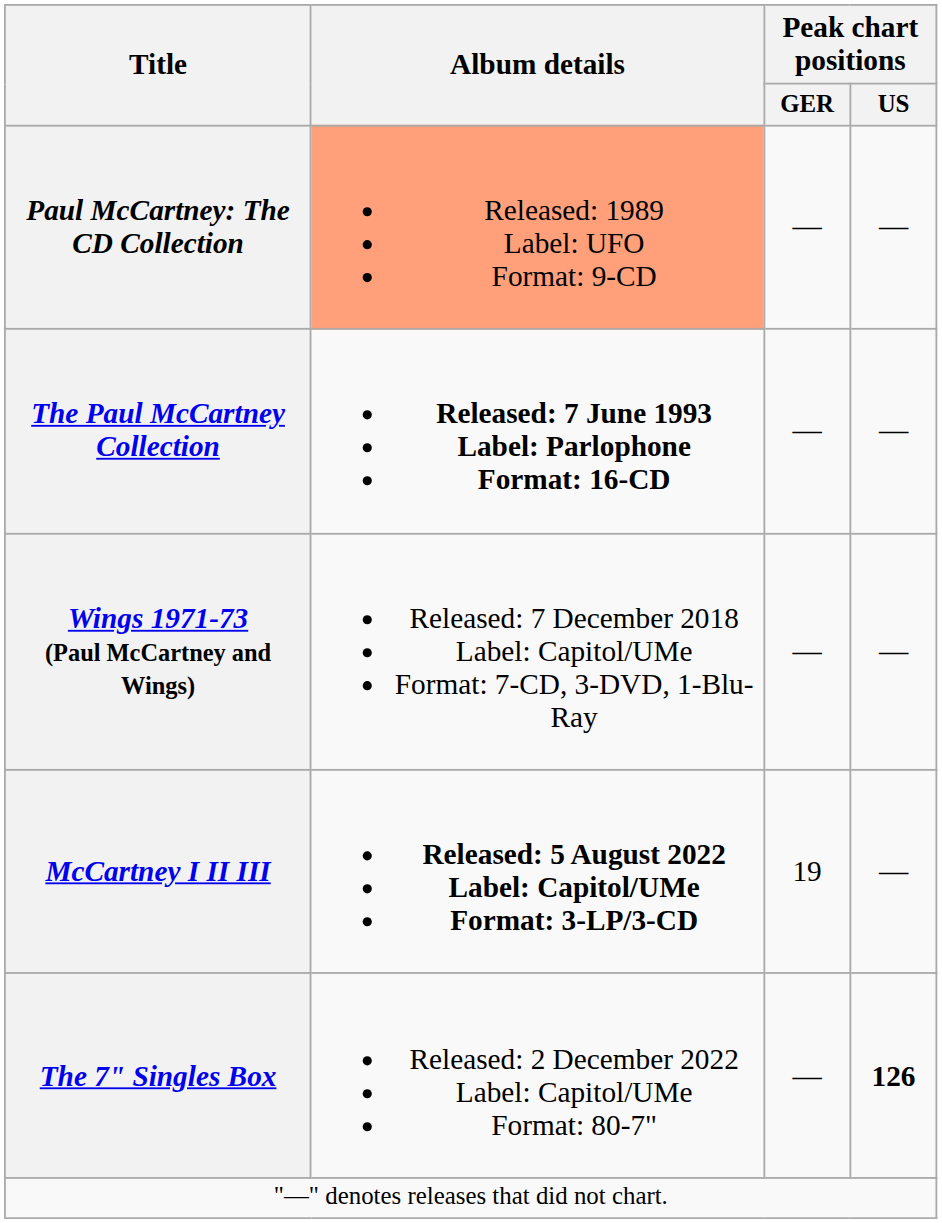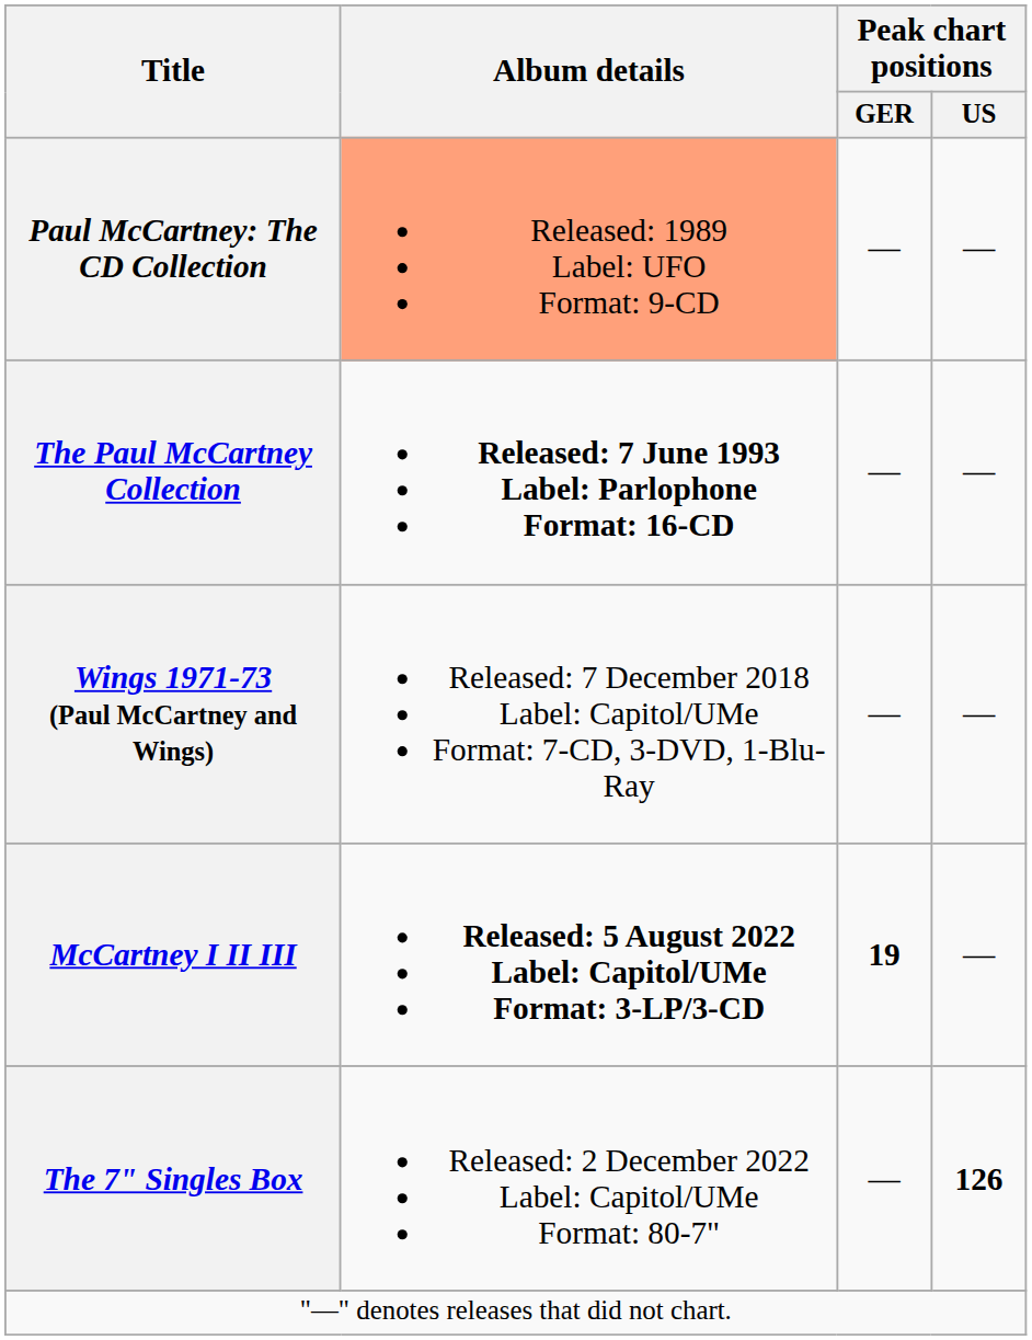McCartney I II III | Peak chart positions / GER: normal -> bold
